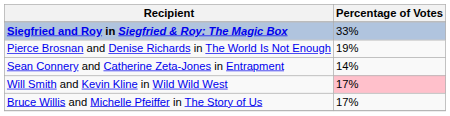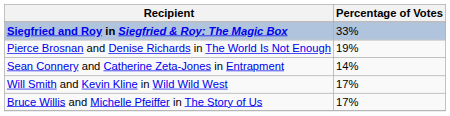Will Smith and Kevin Kline in Wild Wild West | Percentage of Votes: pink background -> no background
